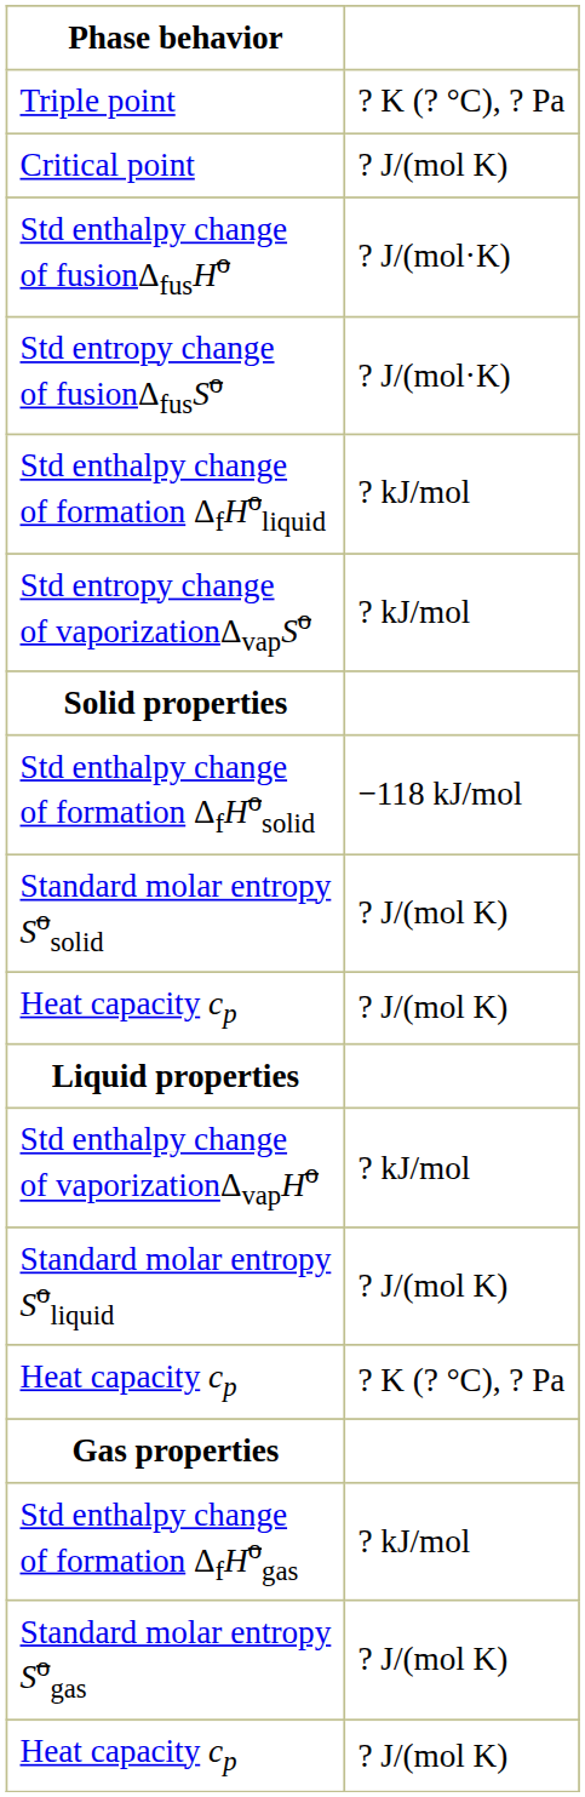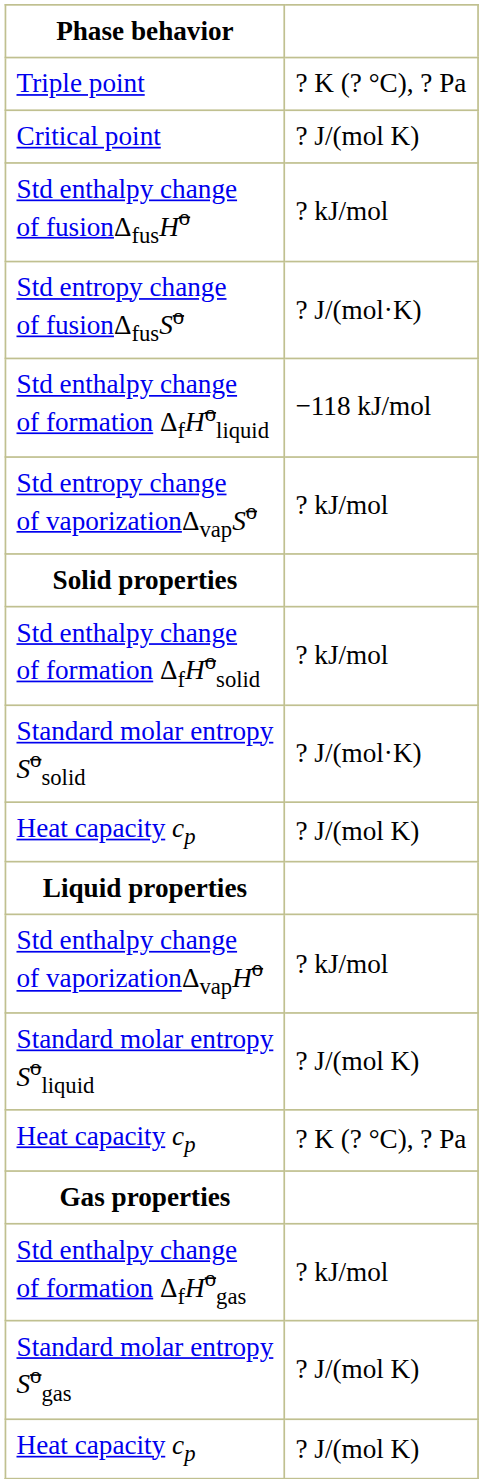row 4 | column 2: ? J/(mol·K) -> ? kJ/mol
row 6 | column 2: ? kJ/mol -> −118 kJ/mol
row 9 | column 2: −118 kJ/mol -> ? kJ/mol
row 10 | column 2: ? J/(mol K) -> ? J/(mol·K)
